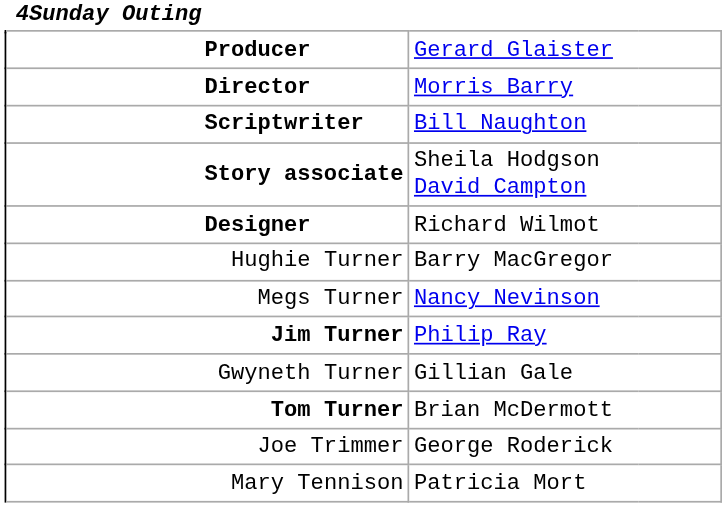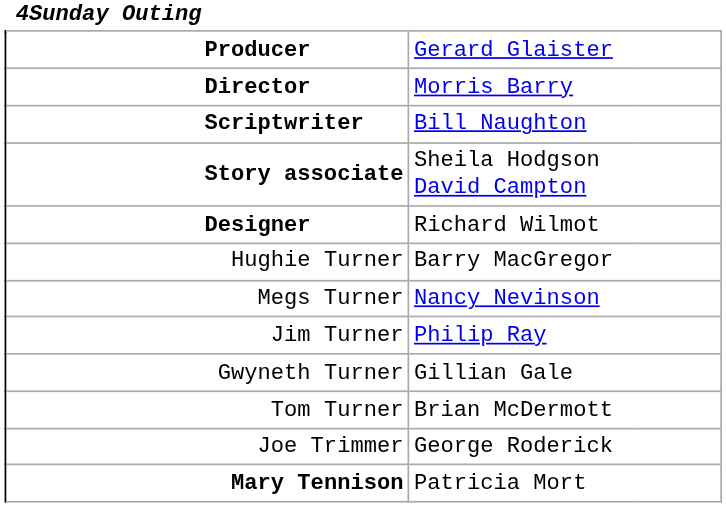Jim Turner | column 2: bold -> normal
Tom Turner | column 2: bold -> normal
Mary Tennison | column 2: normal -> bold
